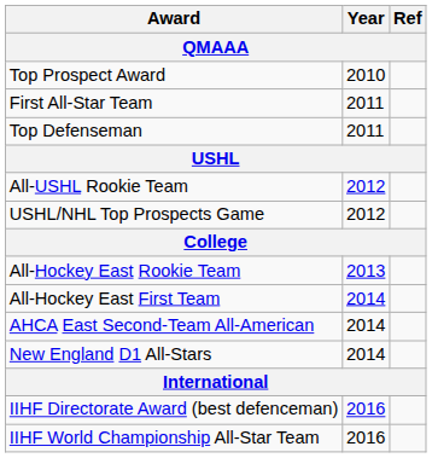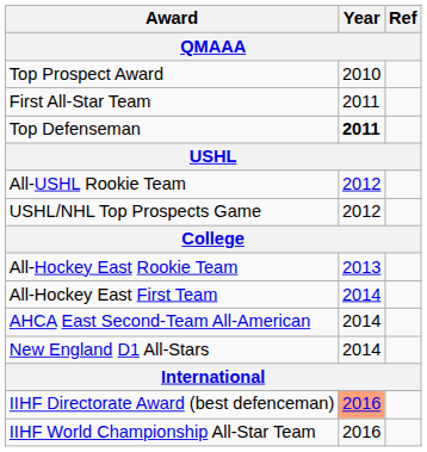Top Defenseman | Year: normal -> bold
IIHF Directorate Award (best defenceman) | Year: no background -> lightsalmon background
